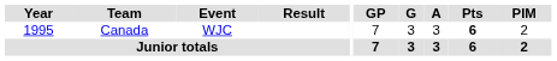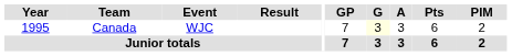Canada | G: no background -> lightyellow background
Canada | Pts: bold -> normal
